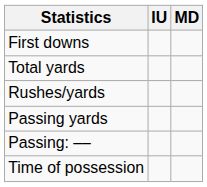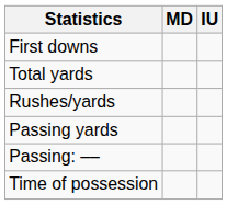columns swapped: IU <-> MD
